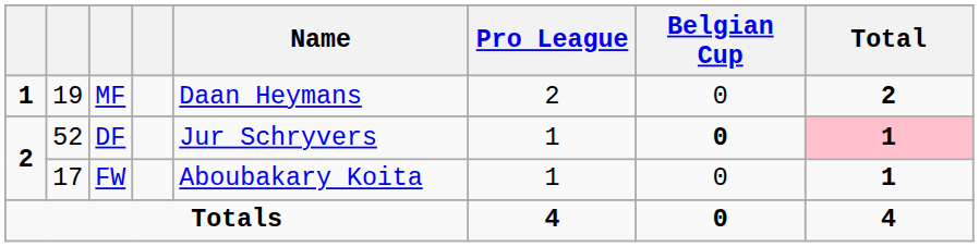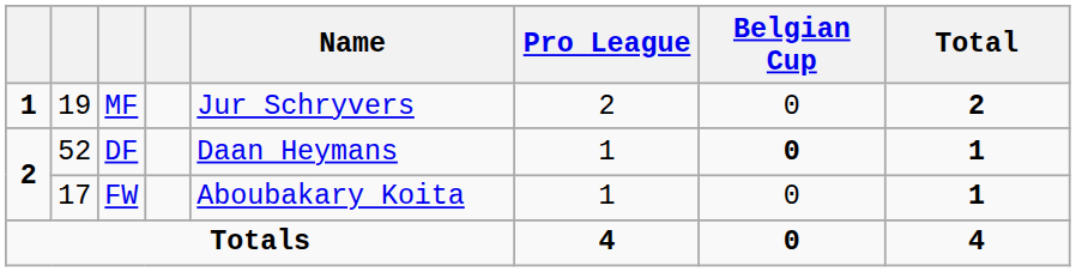MF | Name: Daan Heymans -> Jur Schryvers
DF | Name: Jur Schryvers -> Daan Heymans
DF | Total: pink background -> no background
